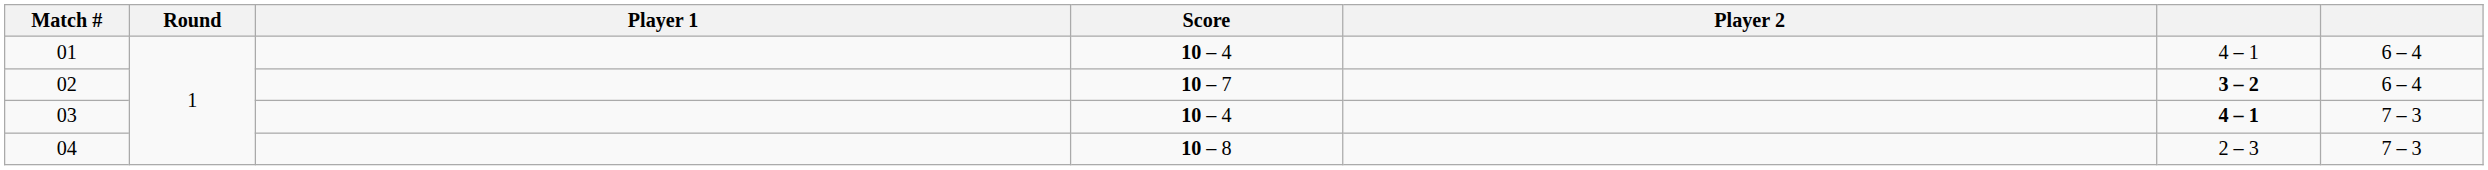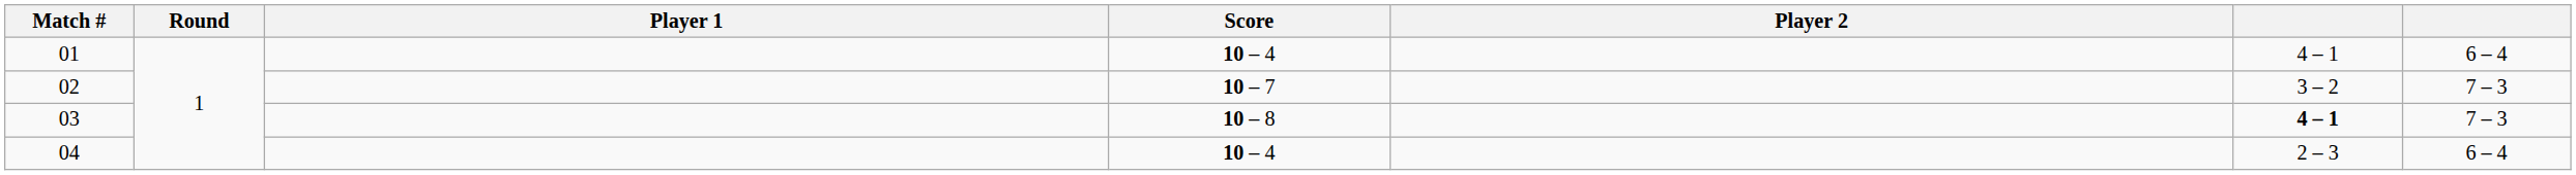02 | column 6: bold -> normal
02 | column 7: 6 – 4 -> 7 – 3
03 | Score: 10 – 4 -> 10 – 8
04 | Score: 10 – 8 -> 10 – 4
04 | column 7: 7 – 3 -> 6 – 4
